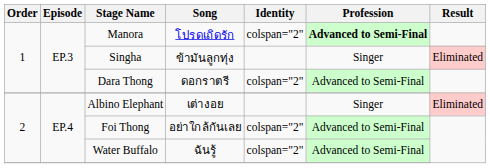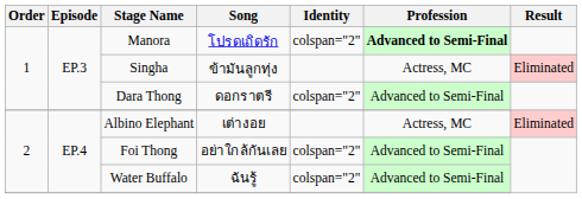Singha | Profession: Singer -> Actress, MC
Albino Elephant | Profession: Singer -> Actress, MC
